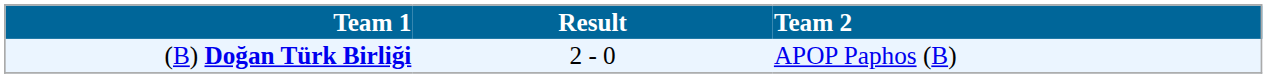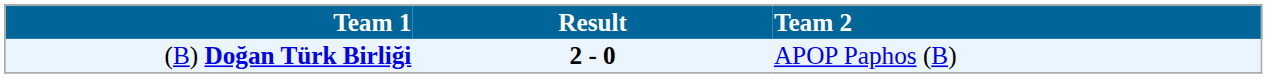(B) Doğan Türk Birliği | Result: normal -> bold
